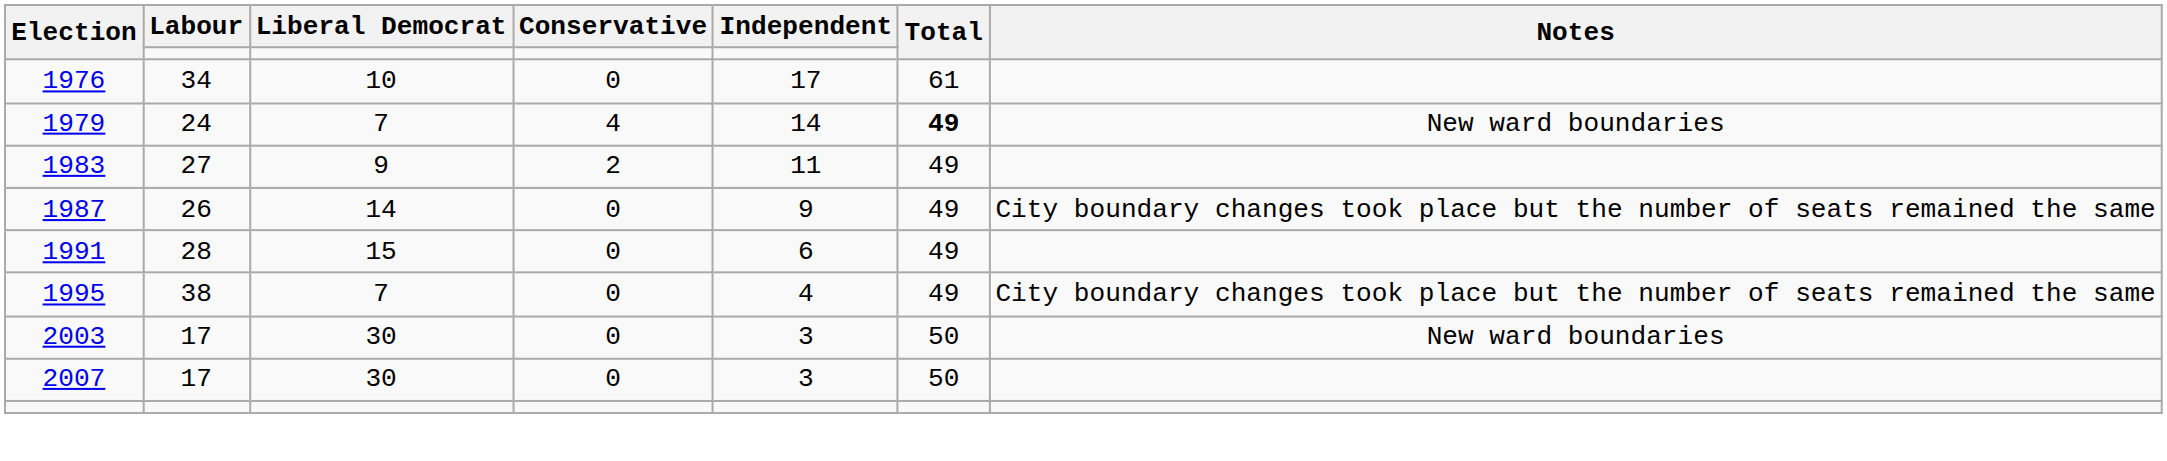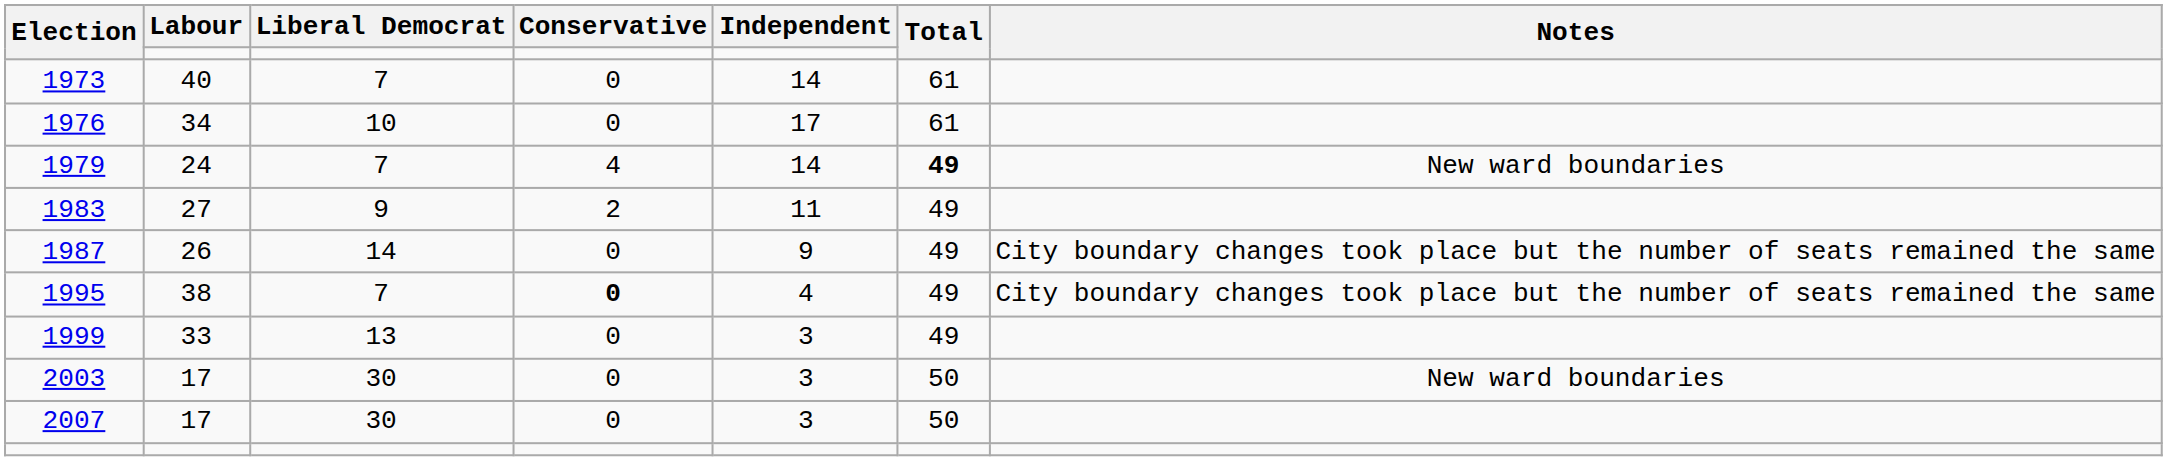+ row: 1973 | 40 | 7 | 0 | 14 | 61
- row: 1991 | 28 | 15 | 0 | 6 | 49
1995 | Conservative: normal -> bold
+ row: 1999 | 33 | 13 | 0 | 3 | 49
